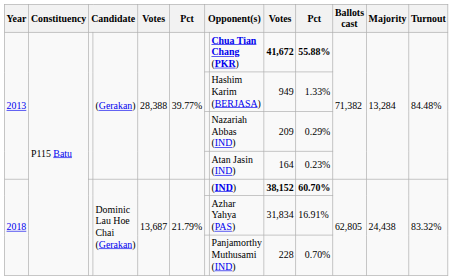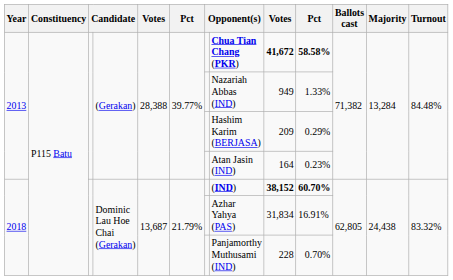row 2 | column 10: 55.88% -> 58.58%
row 3 | column 8: Hashim Karim (BERJASA) -> Nazariah Abbas (IND)
row 4 | column 8: Nazariah Abbas (IND) -> Hashim Karim (BERJASA)
